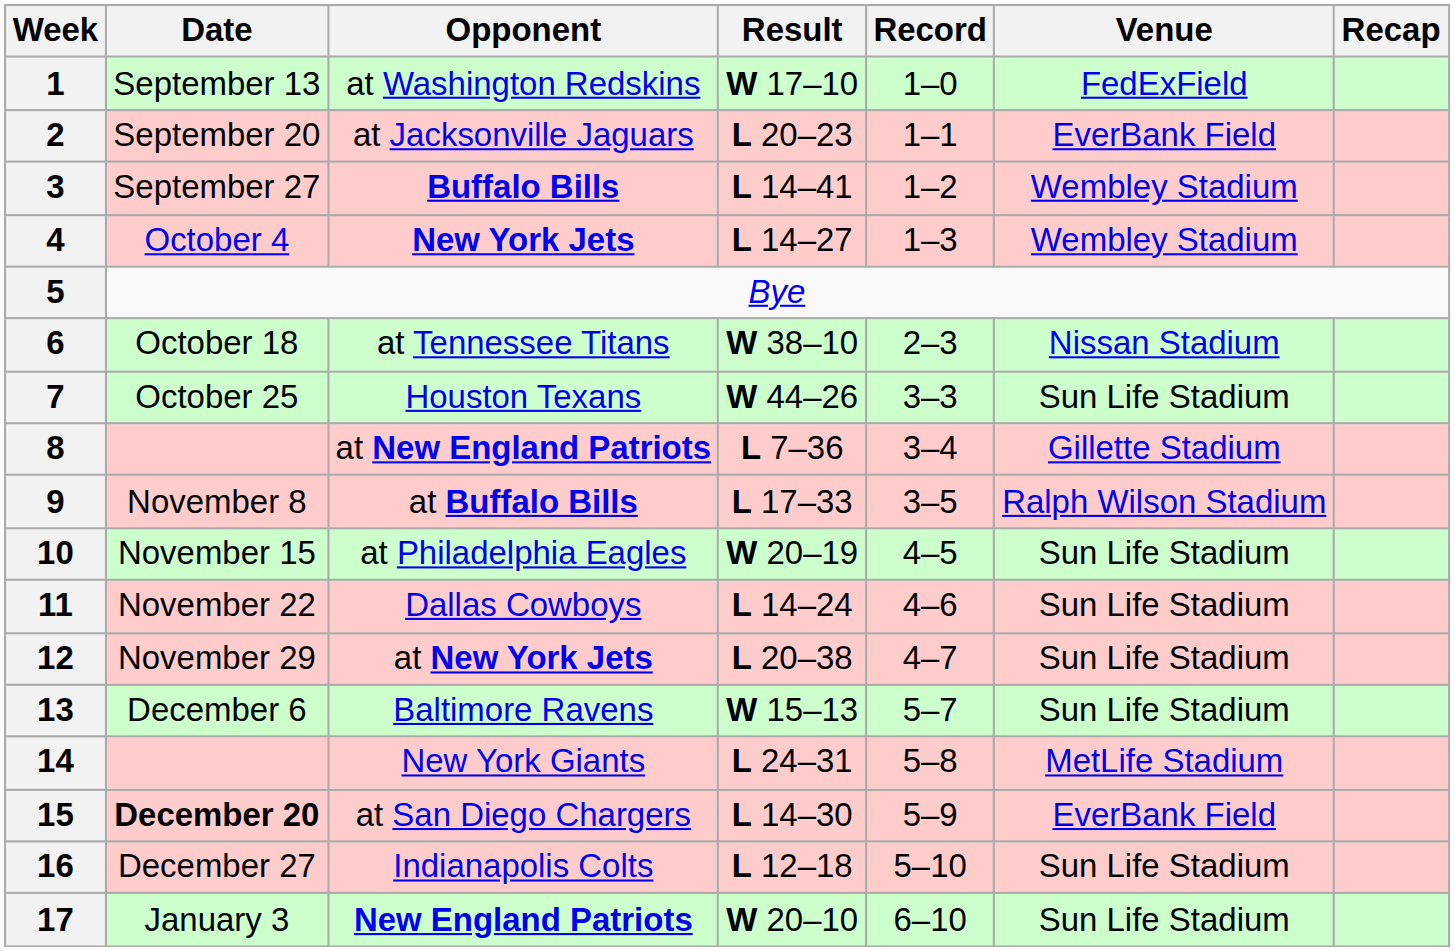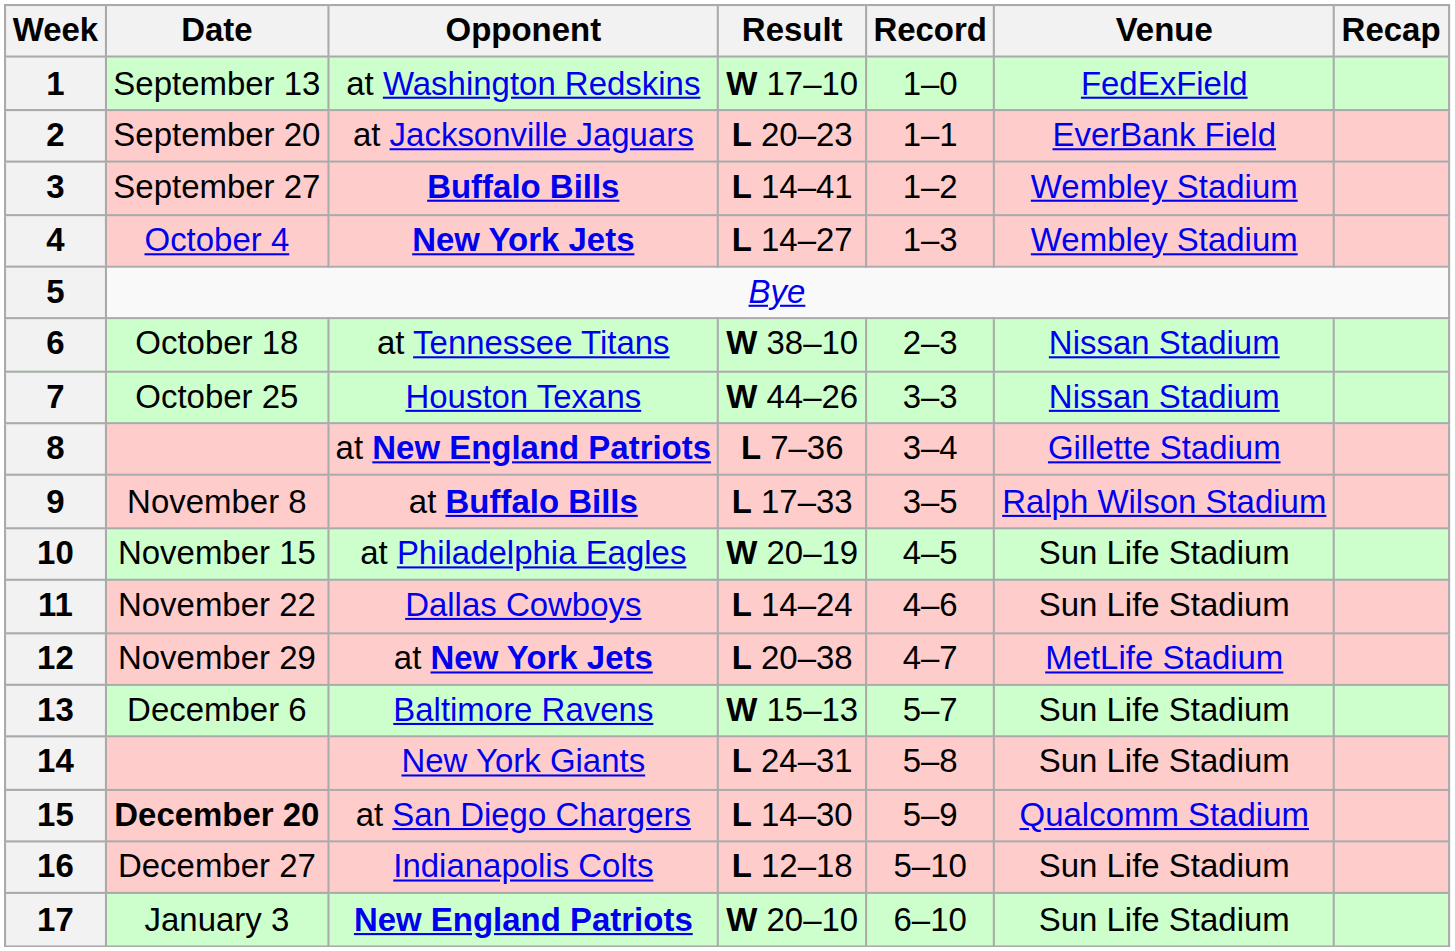7 | Venue: Sun Life Stadium -> Nissan Stadium
12 | Venue: Sun Life Stadium -> MetLife Stadium
14 | Venue: MetLife Stadium -> Sun Life Stadium
15 | Venue: EverBank Field -> Qualcomm Stadium
